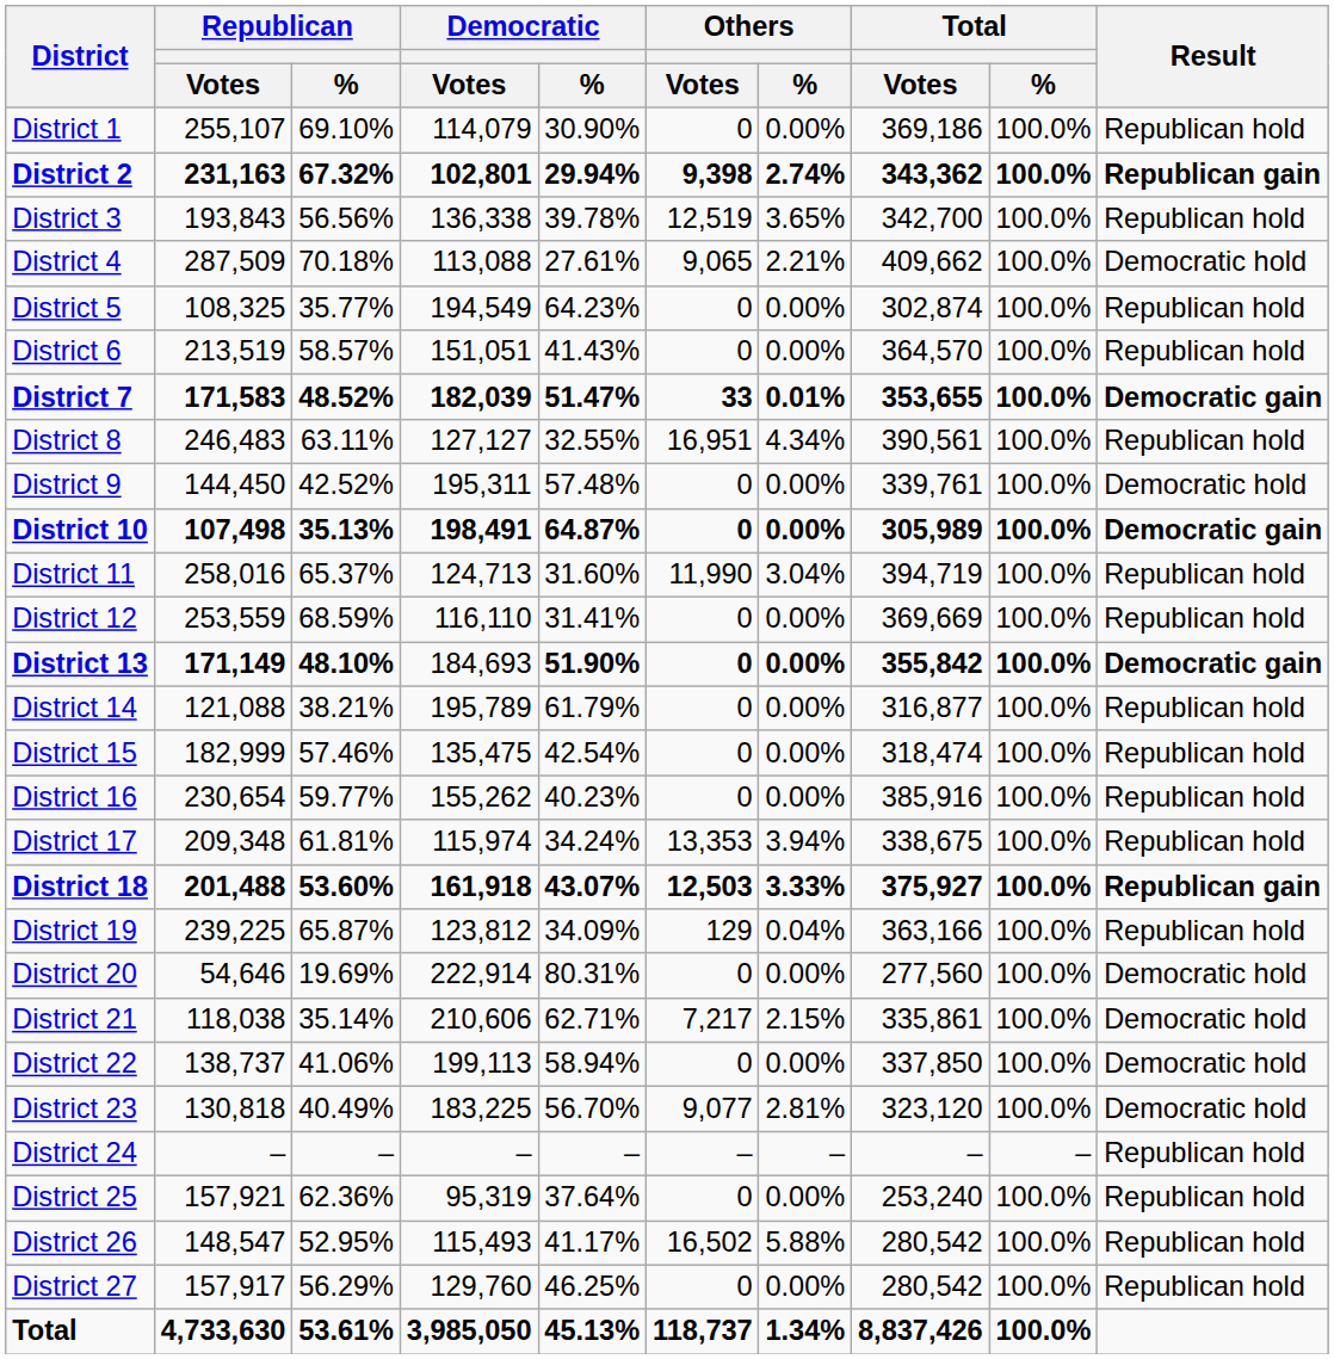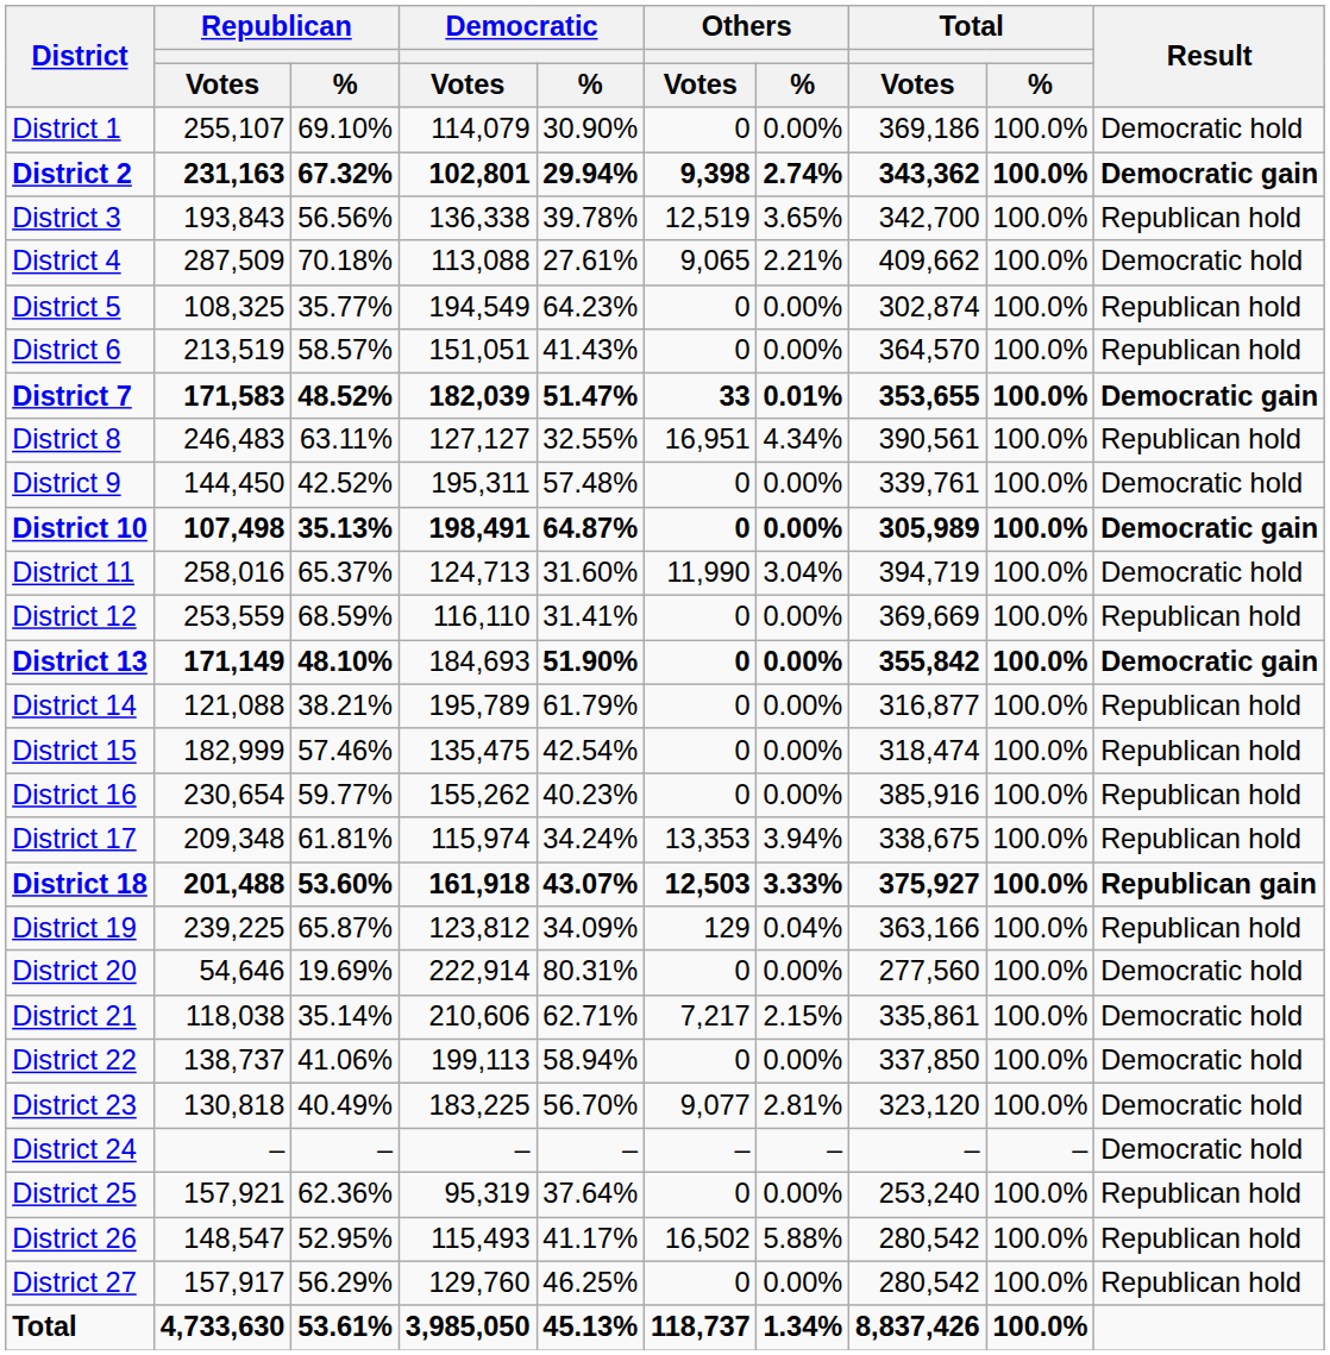District 1 | Result: Republican hold -> Democratic hold
District 2 | Result: Republican gain -> Democratic gain
District 11 | Result: Republican hold -> Democratic hold
District 24 | Result: Republican hold -> Democratic hold
